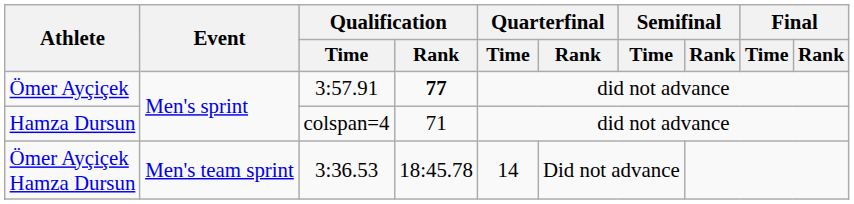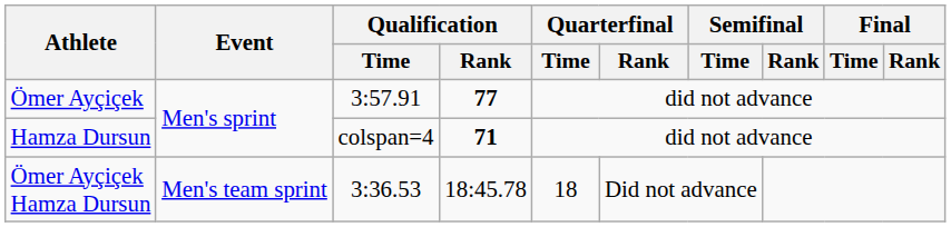Hamza Dursun | Qualification / Rank: normal -> bold
Ömer Ayçiçek Hamza Dursun | Quarterfinal / Time: 14 -> 18
